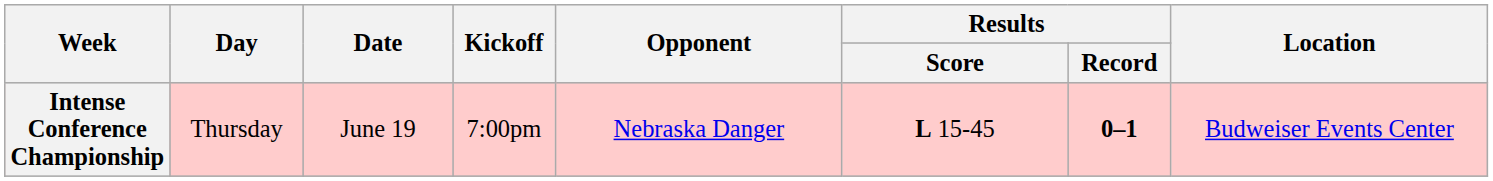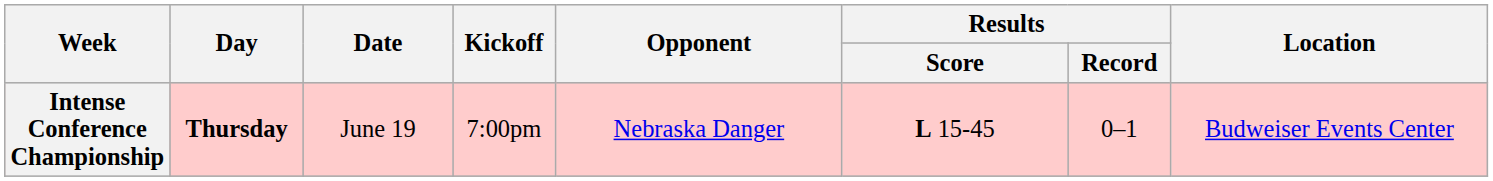Intense Conference Championship | Day: normal -> bold
Intense Conference Championship | Results / Record: bold -> normal
